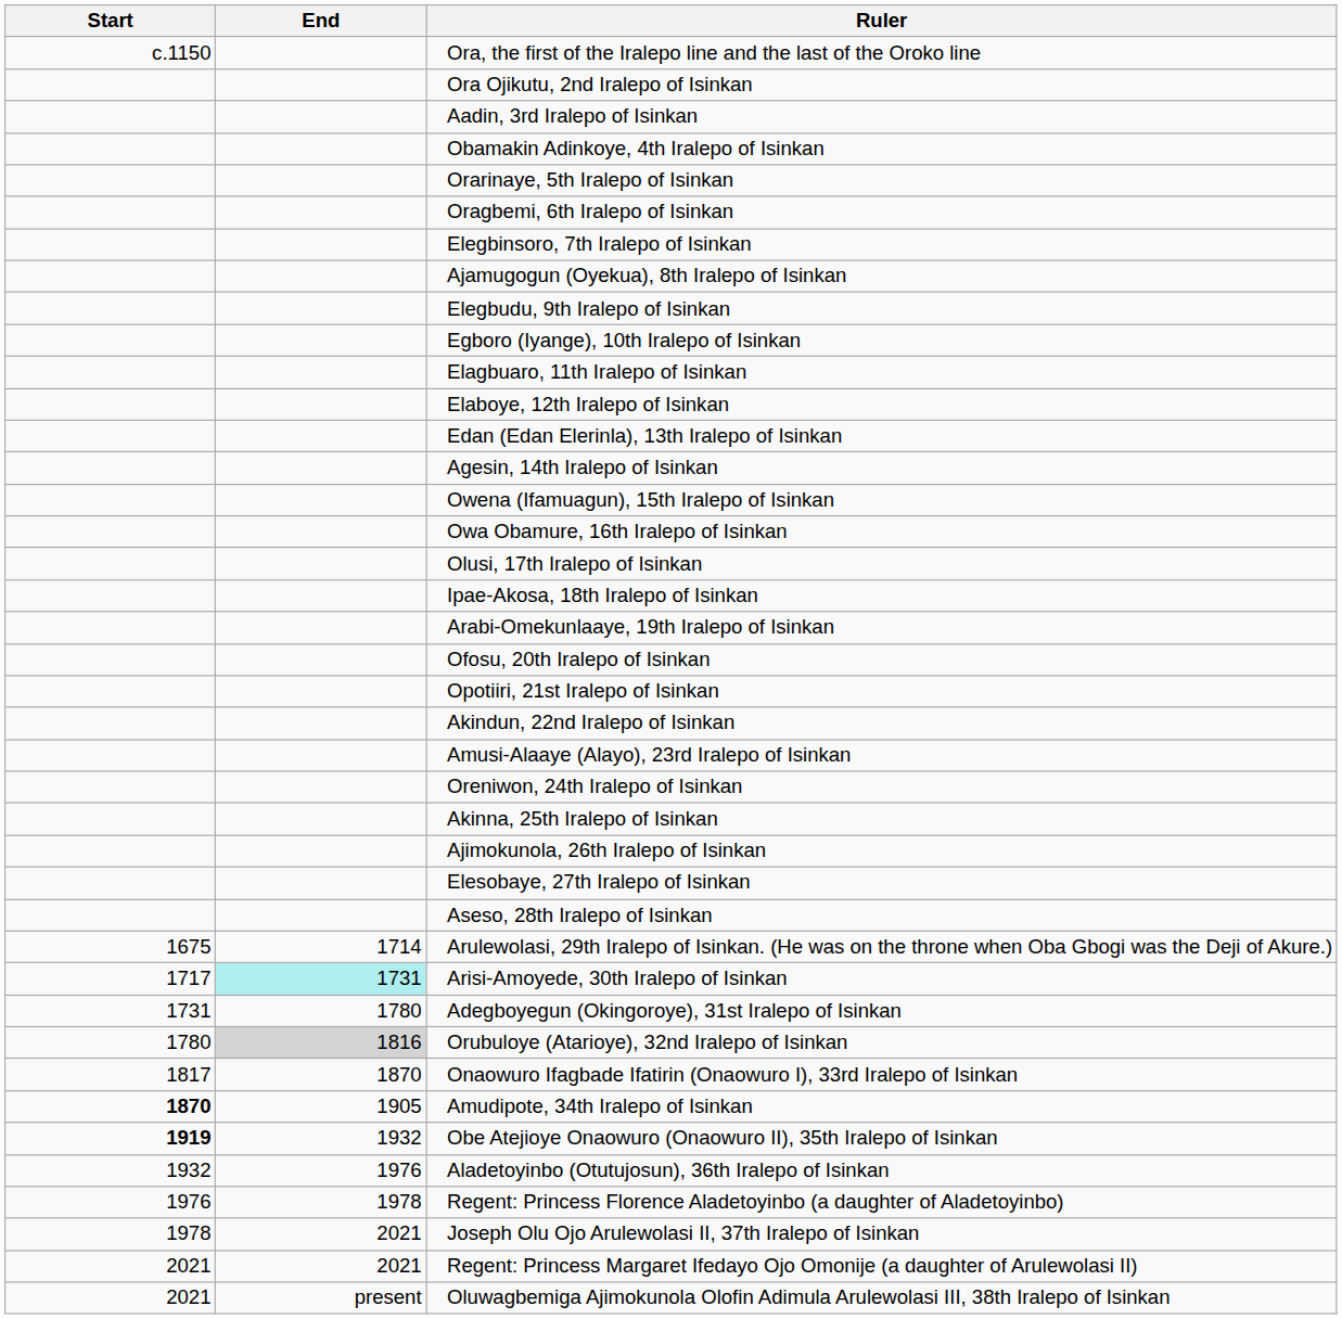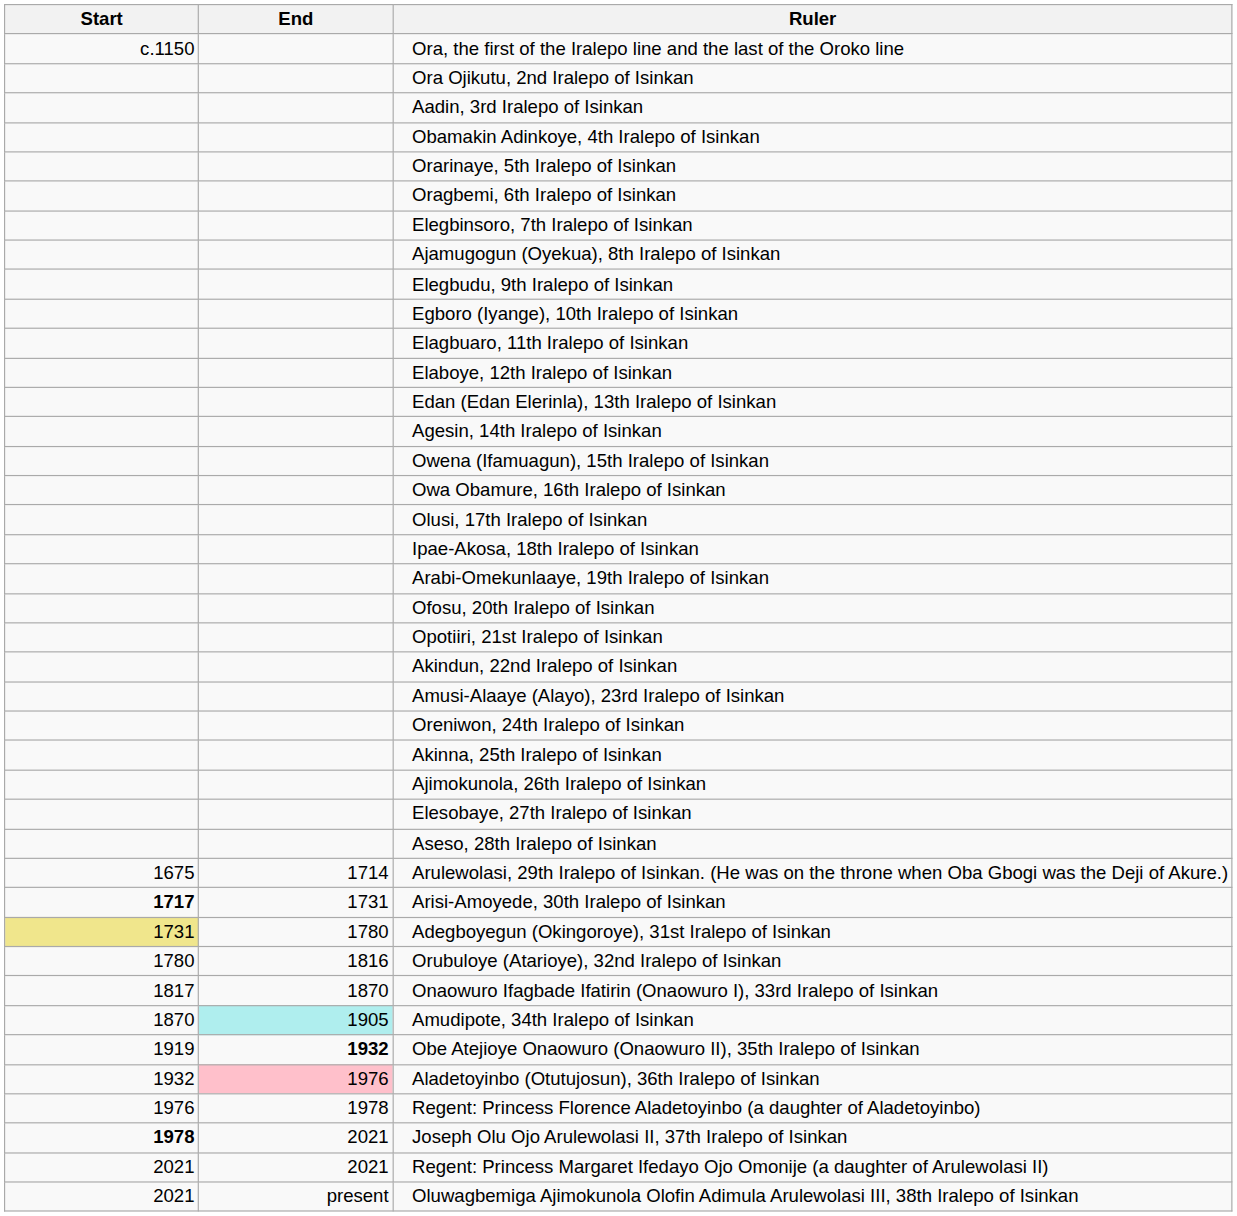Arisi-Amoyede, 30th Iralepo of Isinkan | Start: normal -> bold
Arisi-Amoyede, 30th Iralepo of Isinkan | End: paleturquoise background -> no background
Adegboyegun (Okingoroye), 31st Iralepo of Isinkan | Start: no background -> khaki background
Orubuloye (Atarioye), 32nd Iralepo of Isinkan | End: lightgrey background -> no background
Amudipote, 34th Iralepo of Isinkan | Start: bold -> normal
Amudipote, 34th Iralepo of Isinkan | End: no background -> paleturquoise background
Obe Atejioye Onaowuro (Onaowuro II), 35th Iralepo of Isinkan | Start: bold -> normal
Obe Atejioye Onaowuro (Onaowuro II), 35th Iralepo of Isinkan | End: normal -> bold
Aladetoyinbo (Otutujosun), 36th Iralepo of Isinkan | End: no background -> pink background
Joseph Olu Ojo Arulewolasi II, 37th Iralepo of Isinkan | Start: normal -> bold
